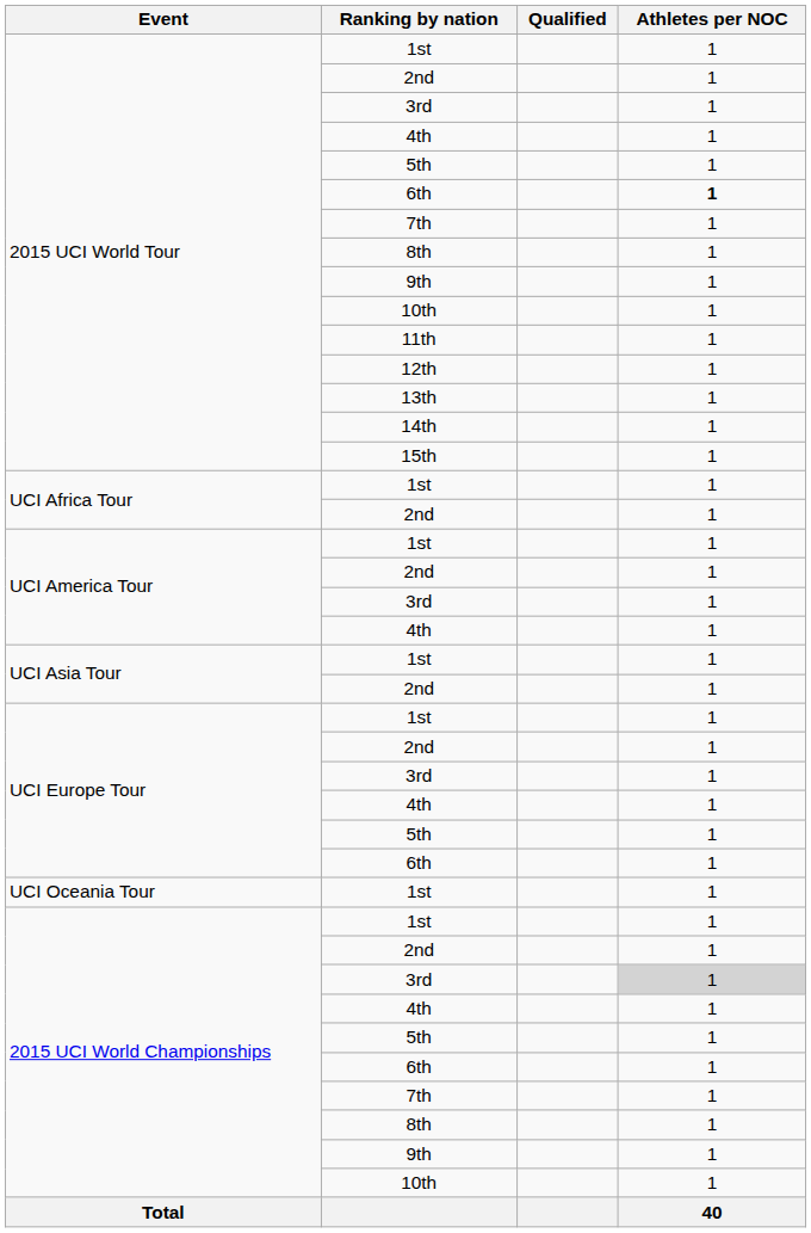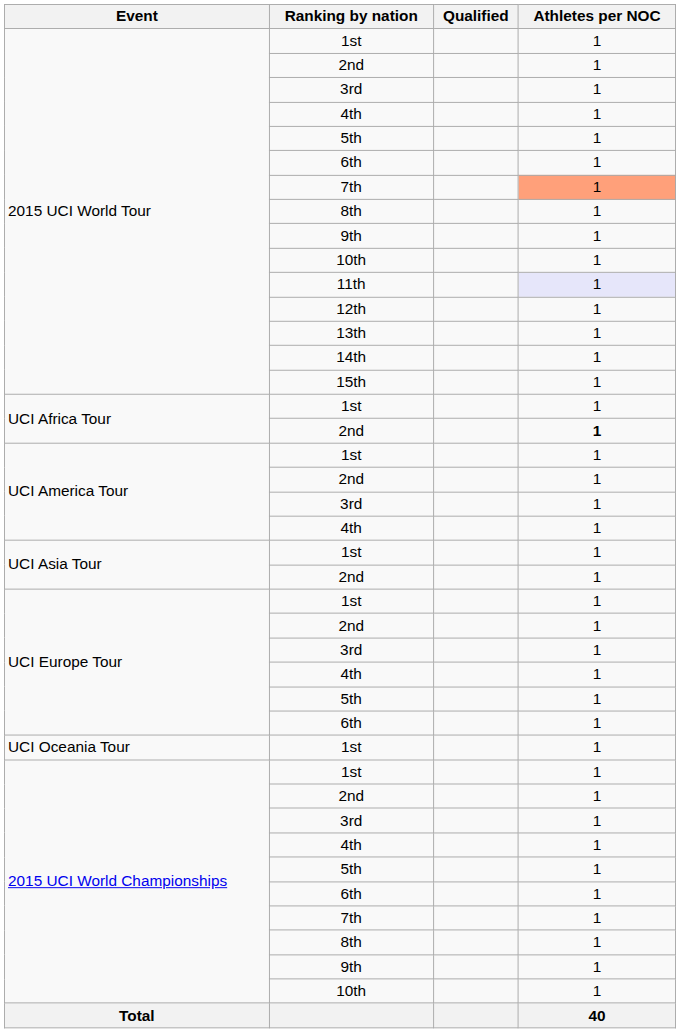2015 UCI World Tour / 6th | Athletes per NOC: bold -> normal
2015 UCI World Tour / 7th | Athletes per NOC: no background -> lightsalmon background
11th | Athletes per NOC: no background -> lavender background
UCI Africa Tour / 2nd | Athletes per NOC: normal -> bold
2015 UCI World Championships / 3rd | Athletes per NOC: lightgrey background -> no background
